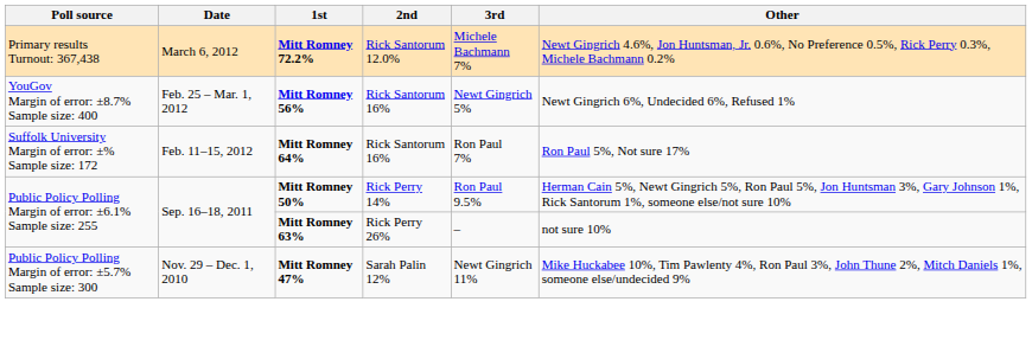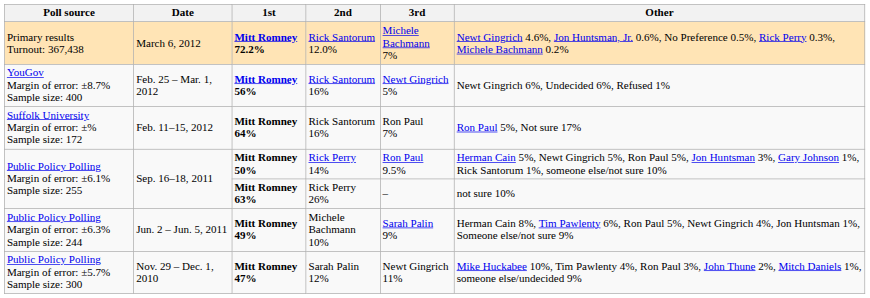+ row: Public Policy Polling Margin of error: ±6.3% Sample size: 244 | Jun. 2 – Jun. 5, 2011 | Mitt Romney 49% | Michele Bachmann 10% | Sarah Palin 9% | Herman Cain 8%, Tim Pawlenty 6%, Ron Paul 5%, Newt Gingrich 4%, Jon Huntsman 1%, Someone else/not sure 9%
